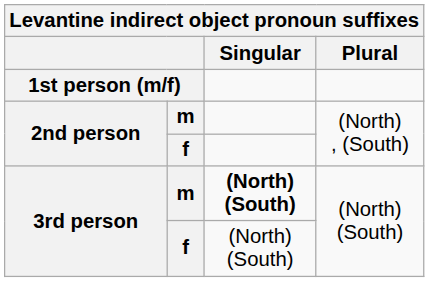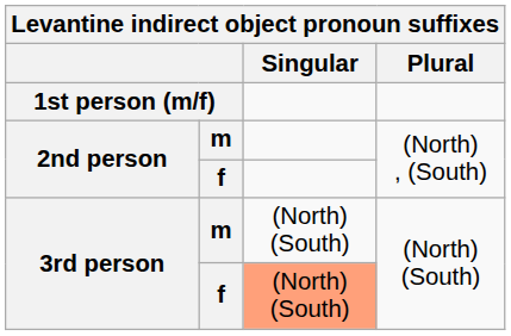3rd person / m | Singular: bold -> normal
3rd person / f | Singular: no background -> lightsalmon background
